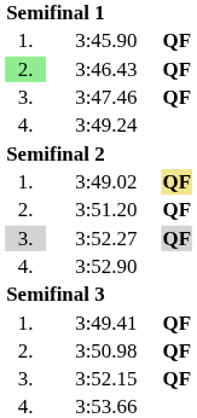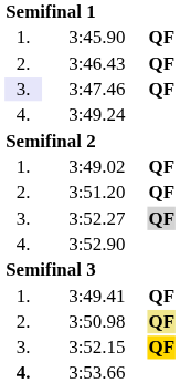3:46.43 | column 1: lightgreen background -> no background
3:47.46 | column 1: no background -> lavender background
3:49.02 | column 3: khaki background -> no background
3:52.27 | column 1: lightgrey background -> no background
3:50.98 | column 3: no background -> khaki background
3:52.15 | column 3: no background -> gold background
3:53.66 | column 1: normal -> bold
